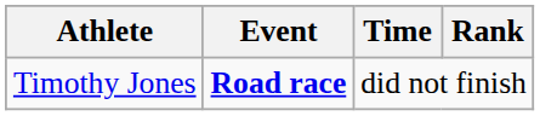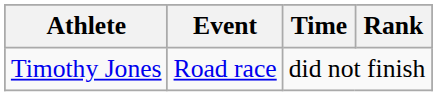Timothy Jones | Event: bold -> normal
